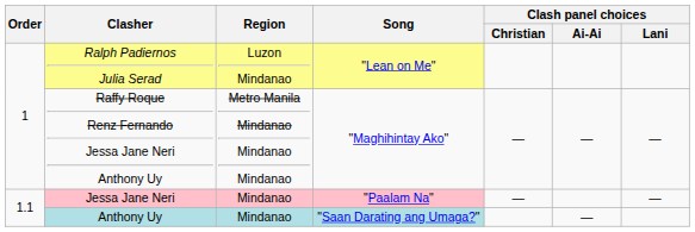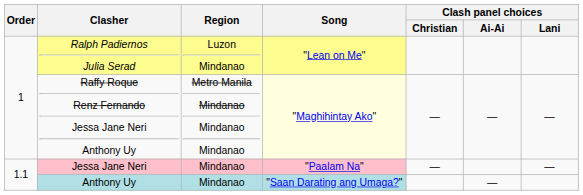Raffy Roque Renz Fernando Jessa Jane Neri Anthony Uy | Song: no background -> lightyellow background
